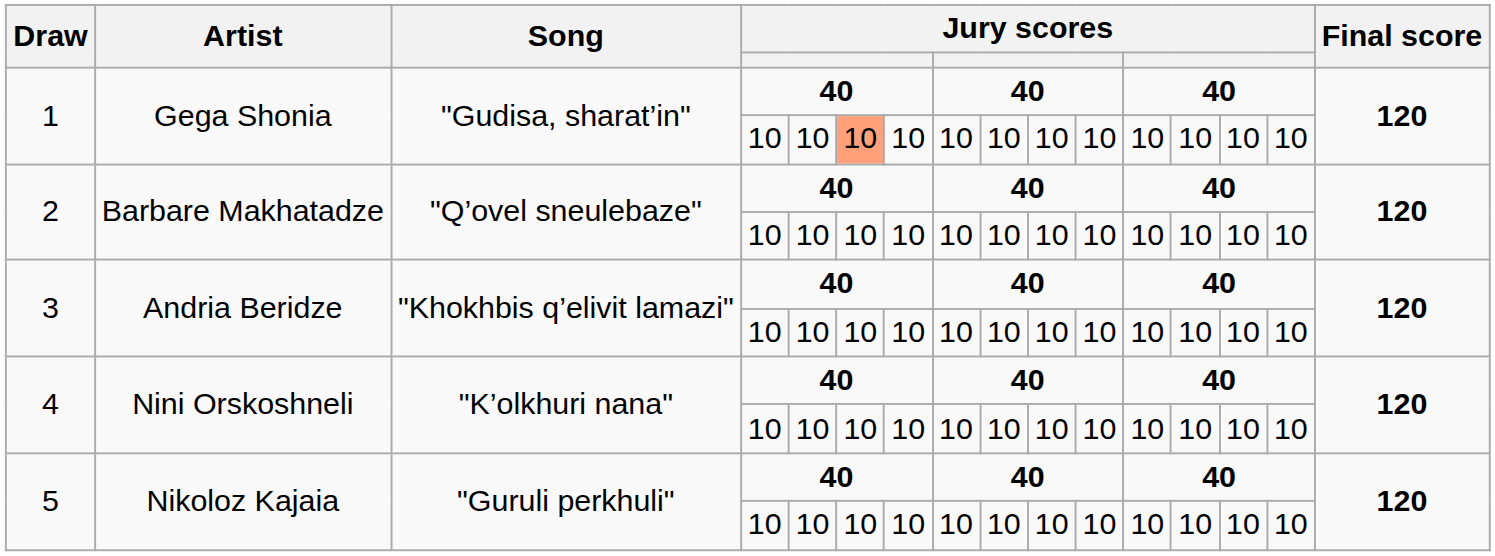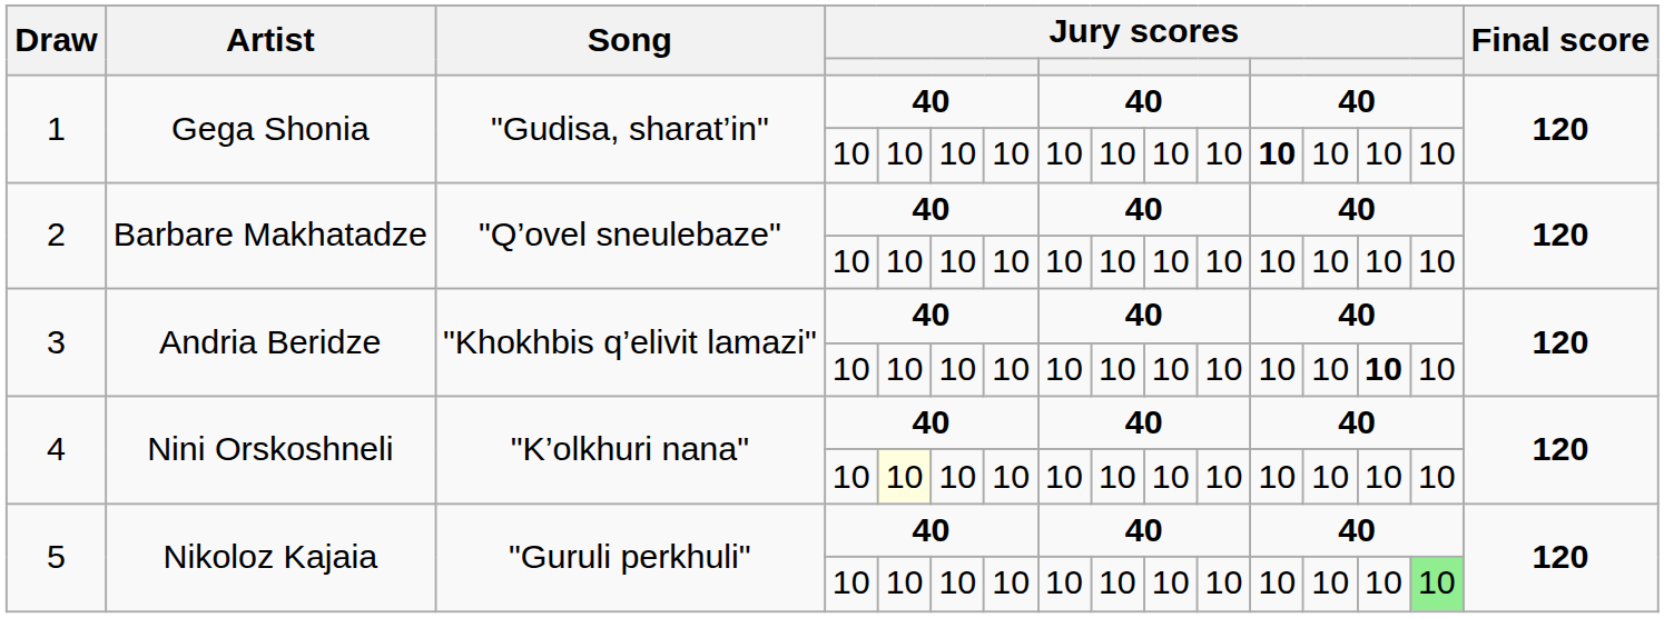1 / 10 | column 6: lightsalmon background -> no background
1 / 10 | column 12: normal -> bold
3 / 10 | column 14: normal -> bold
4 / 10 | column 5: no background -> lightyellow background
5 / 10 | column 15: no background -> lightgreen background
